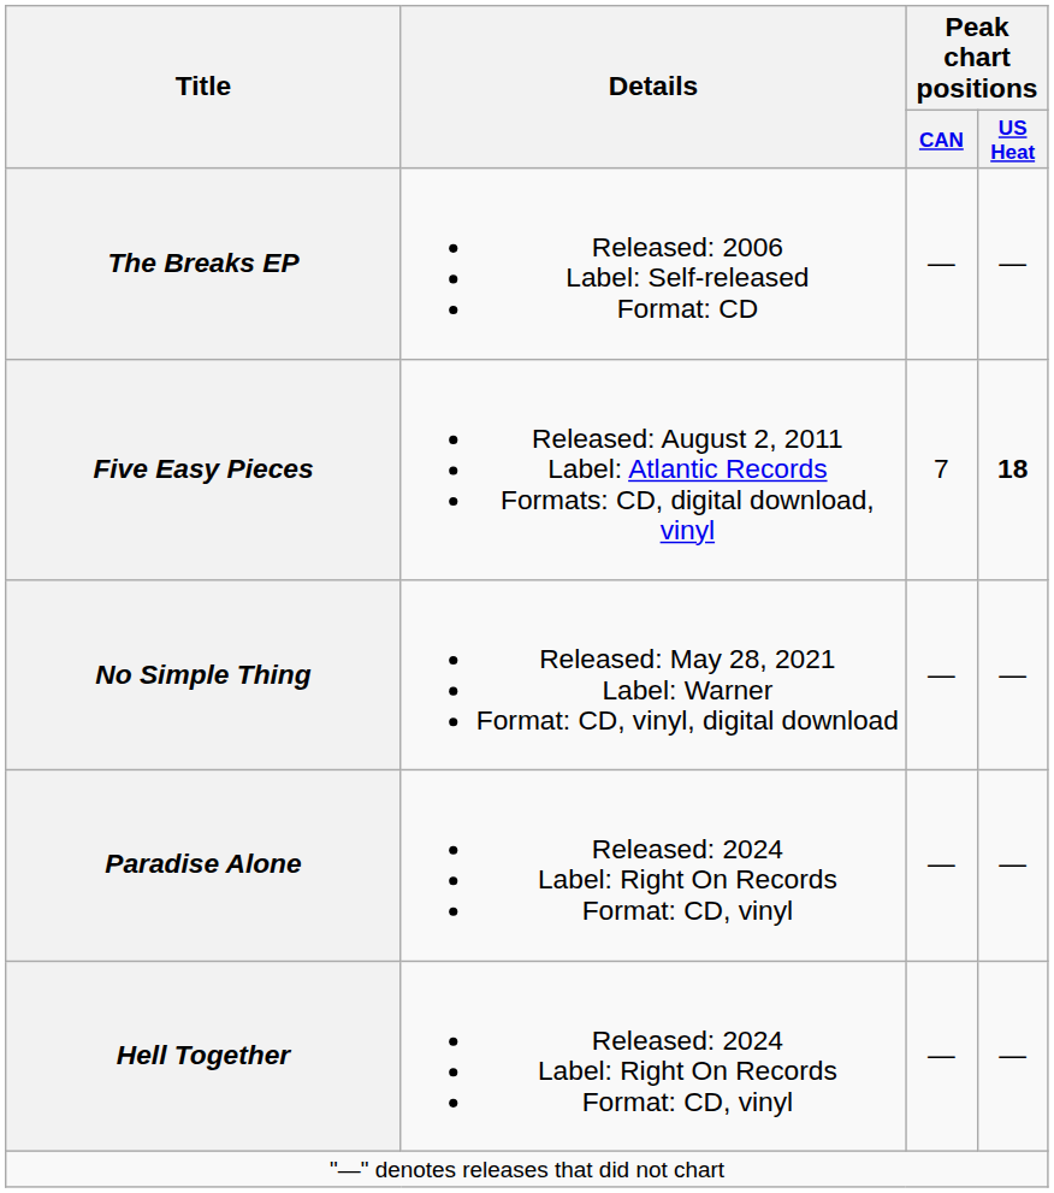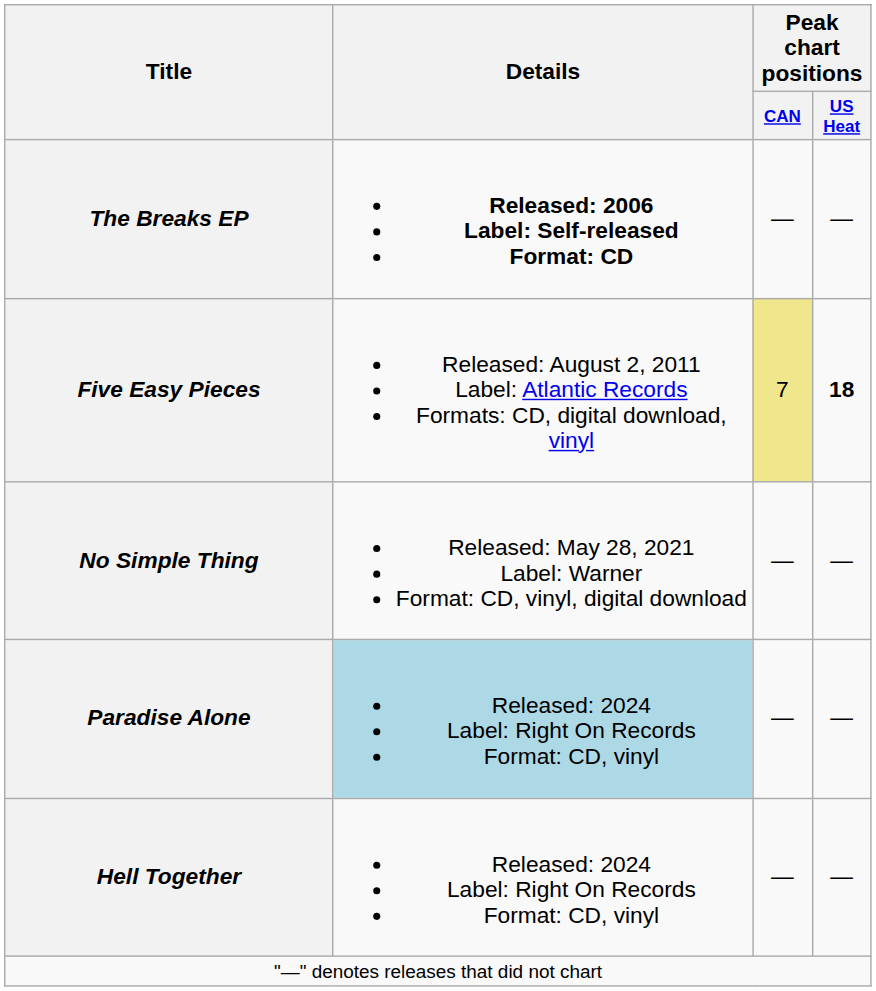The Breaks EP | Details: normal -> bold
Five Easy Pieces | Peak chart positions / CAN: no background -> khaki background
Paradise Alone | Details: no background -> lightblue background
